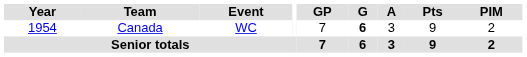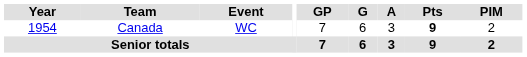Canada | G: bold -> normal
Canada | Pts: normal -> bold
